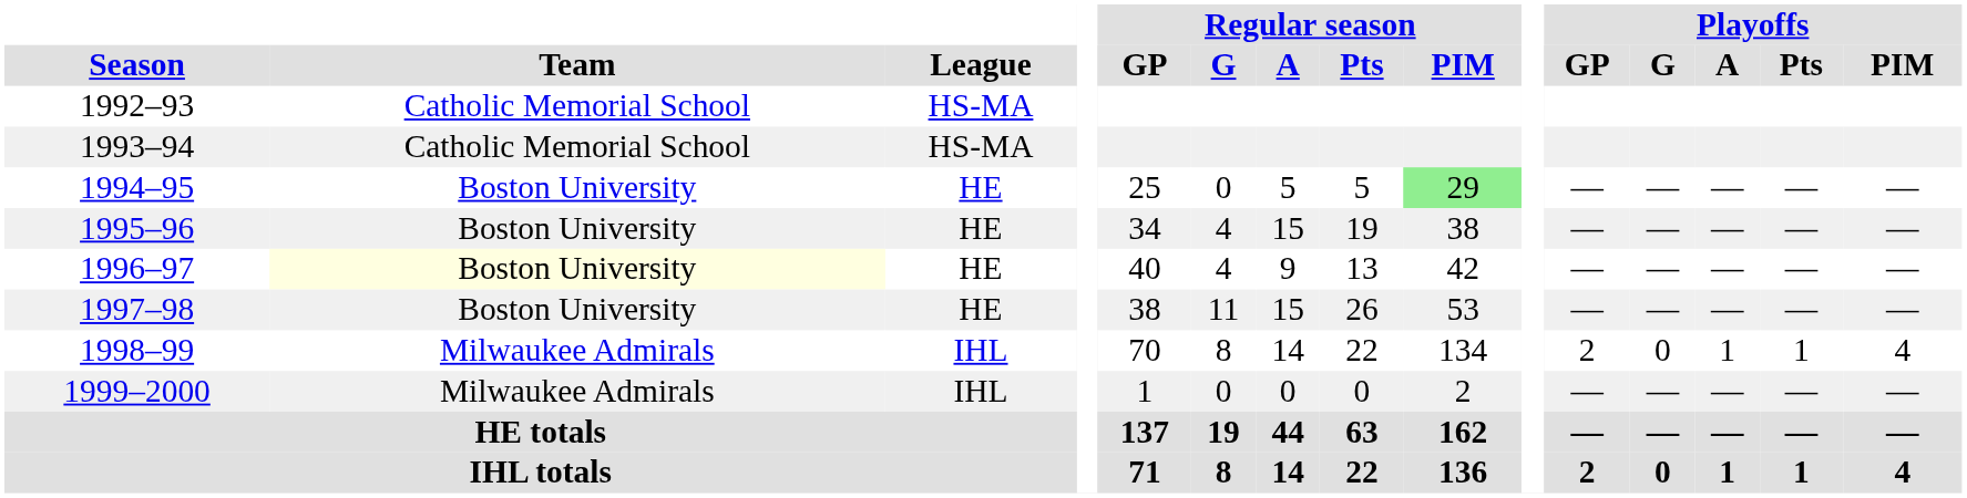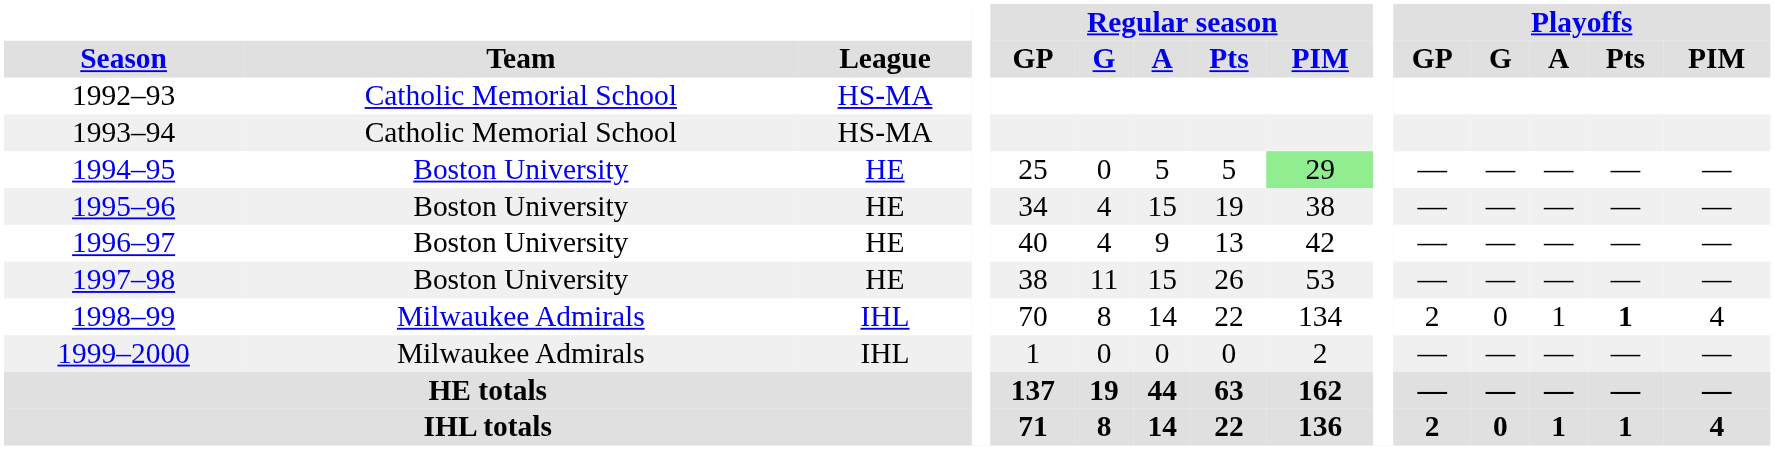1996–97 | Team: lightyellow background -> no background
1998–99 | Playoffs / Pts: normal -> bold
